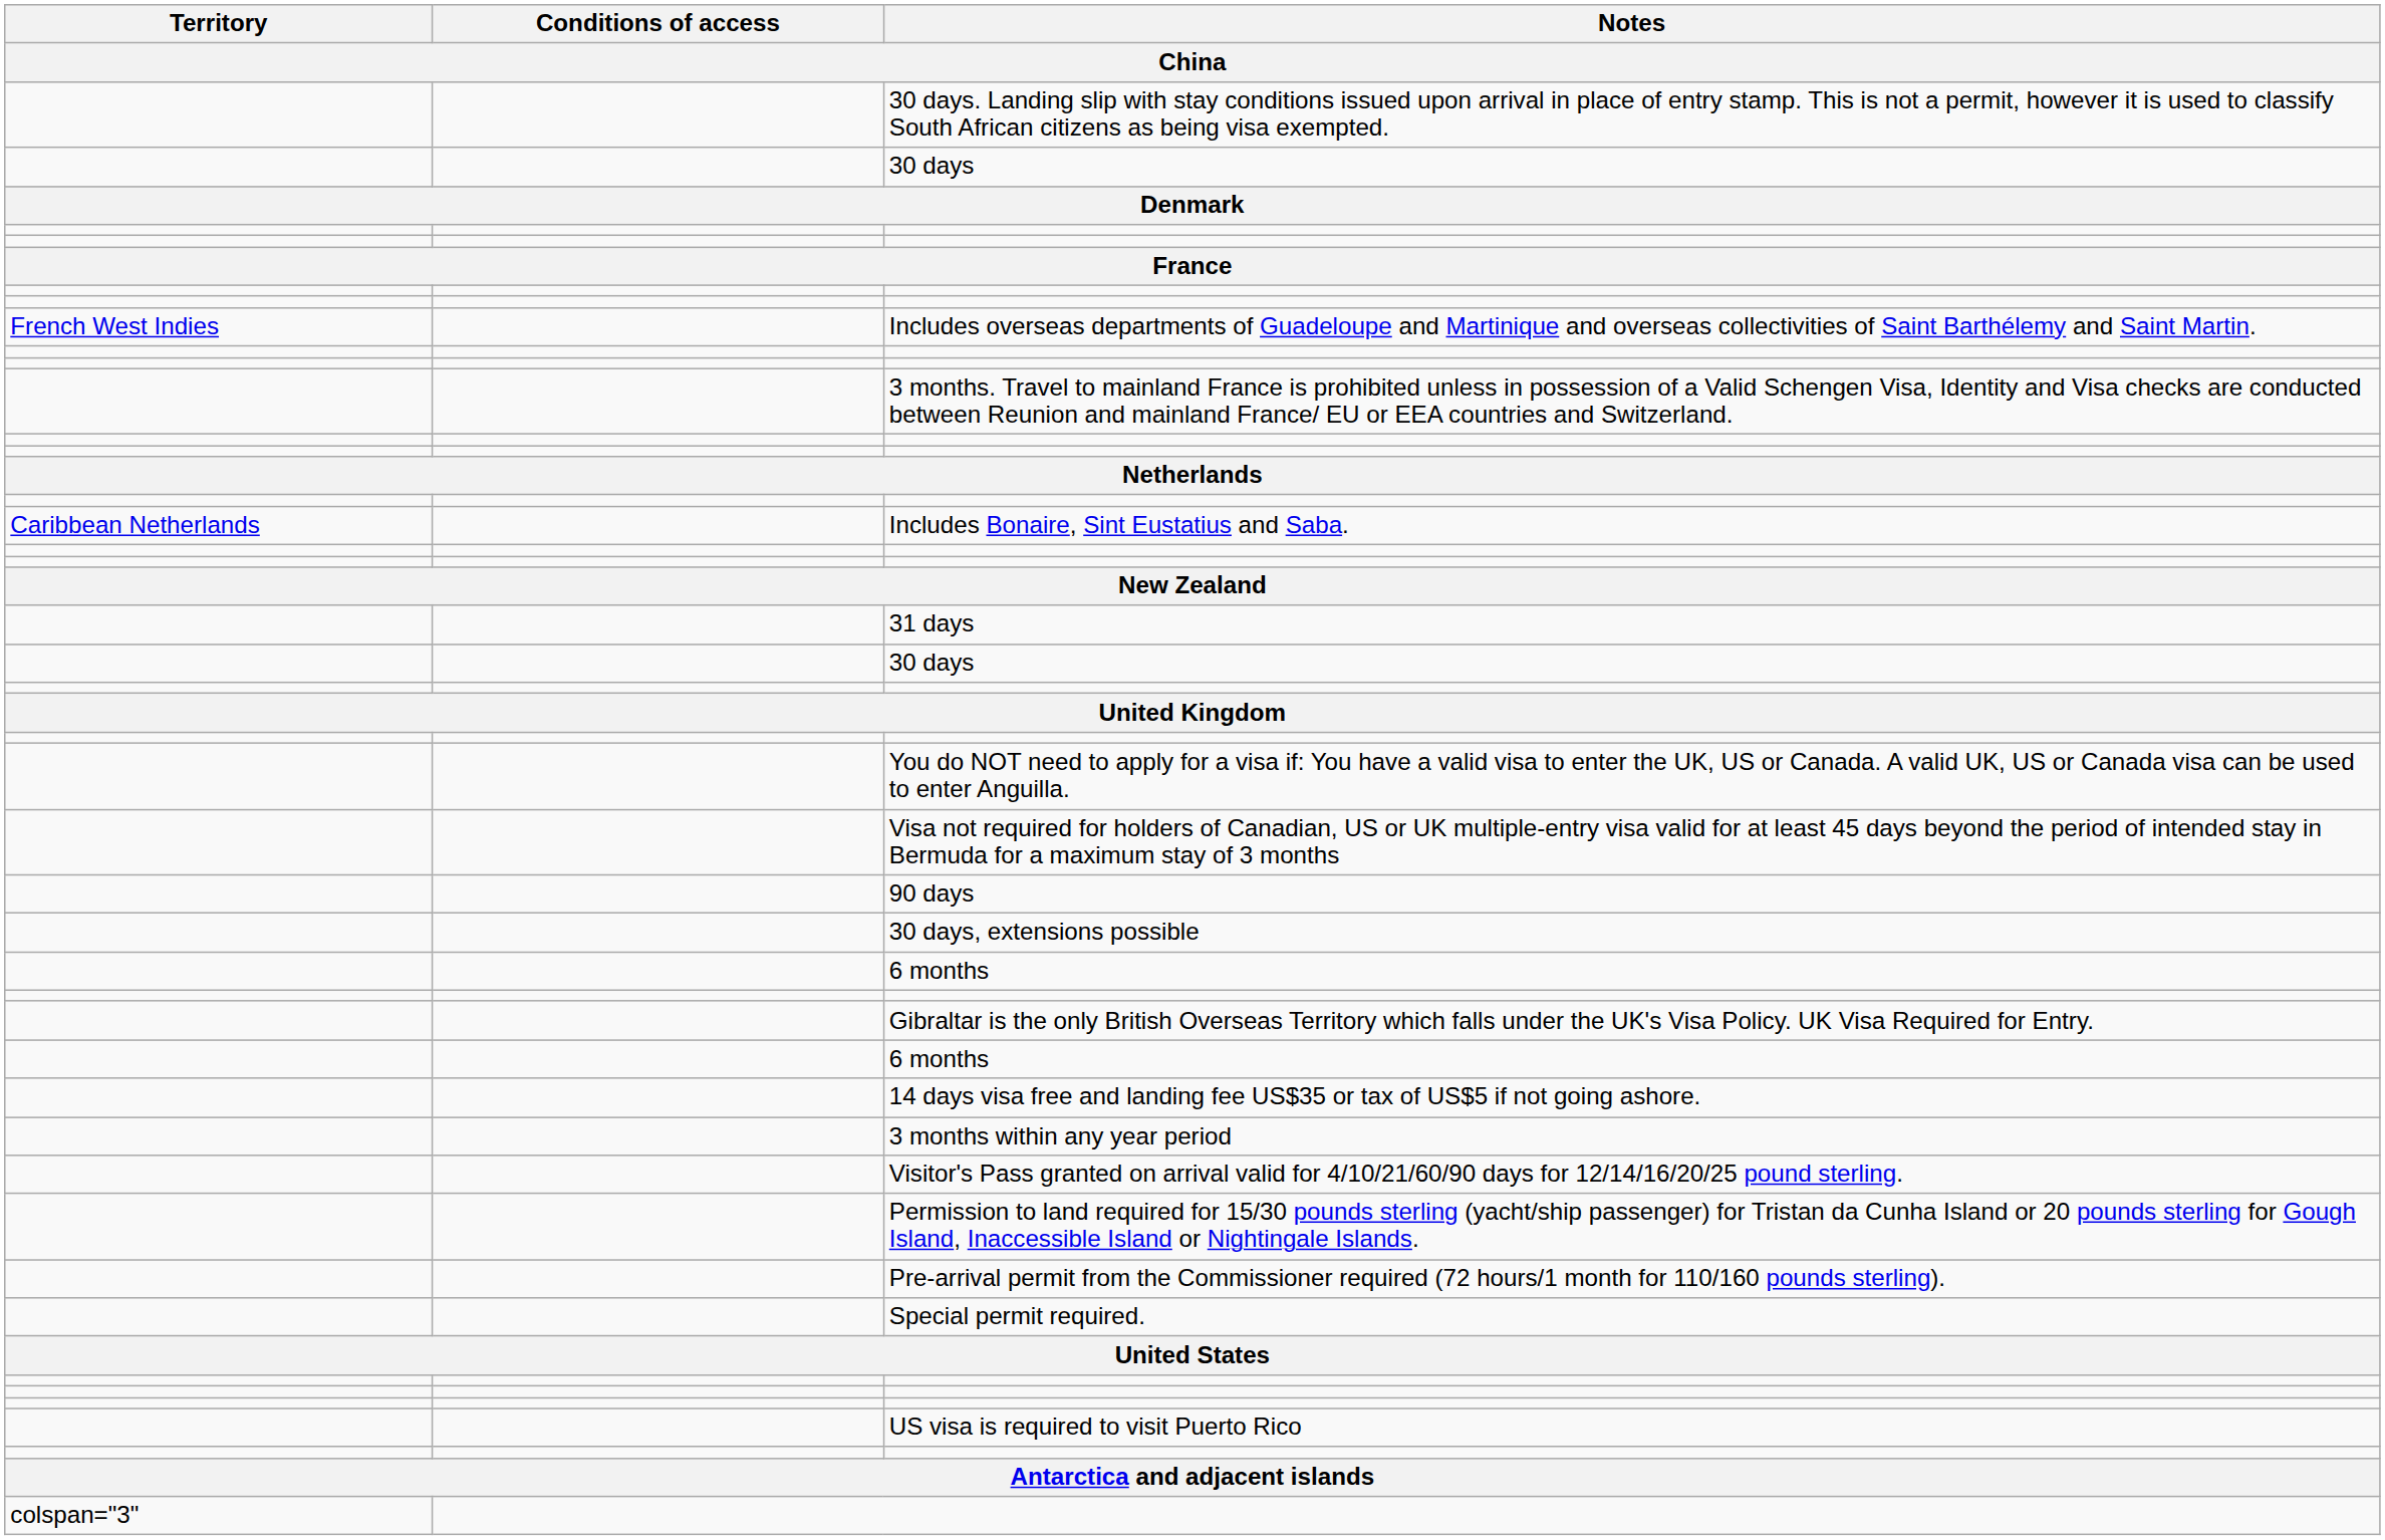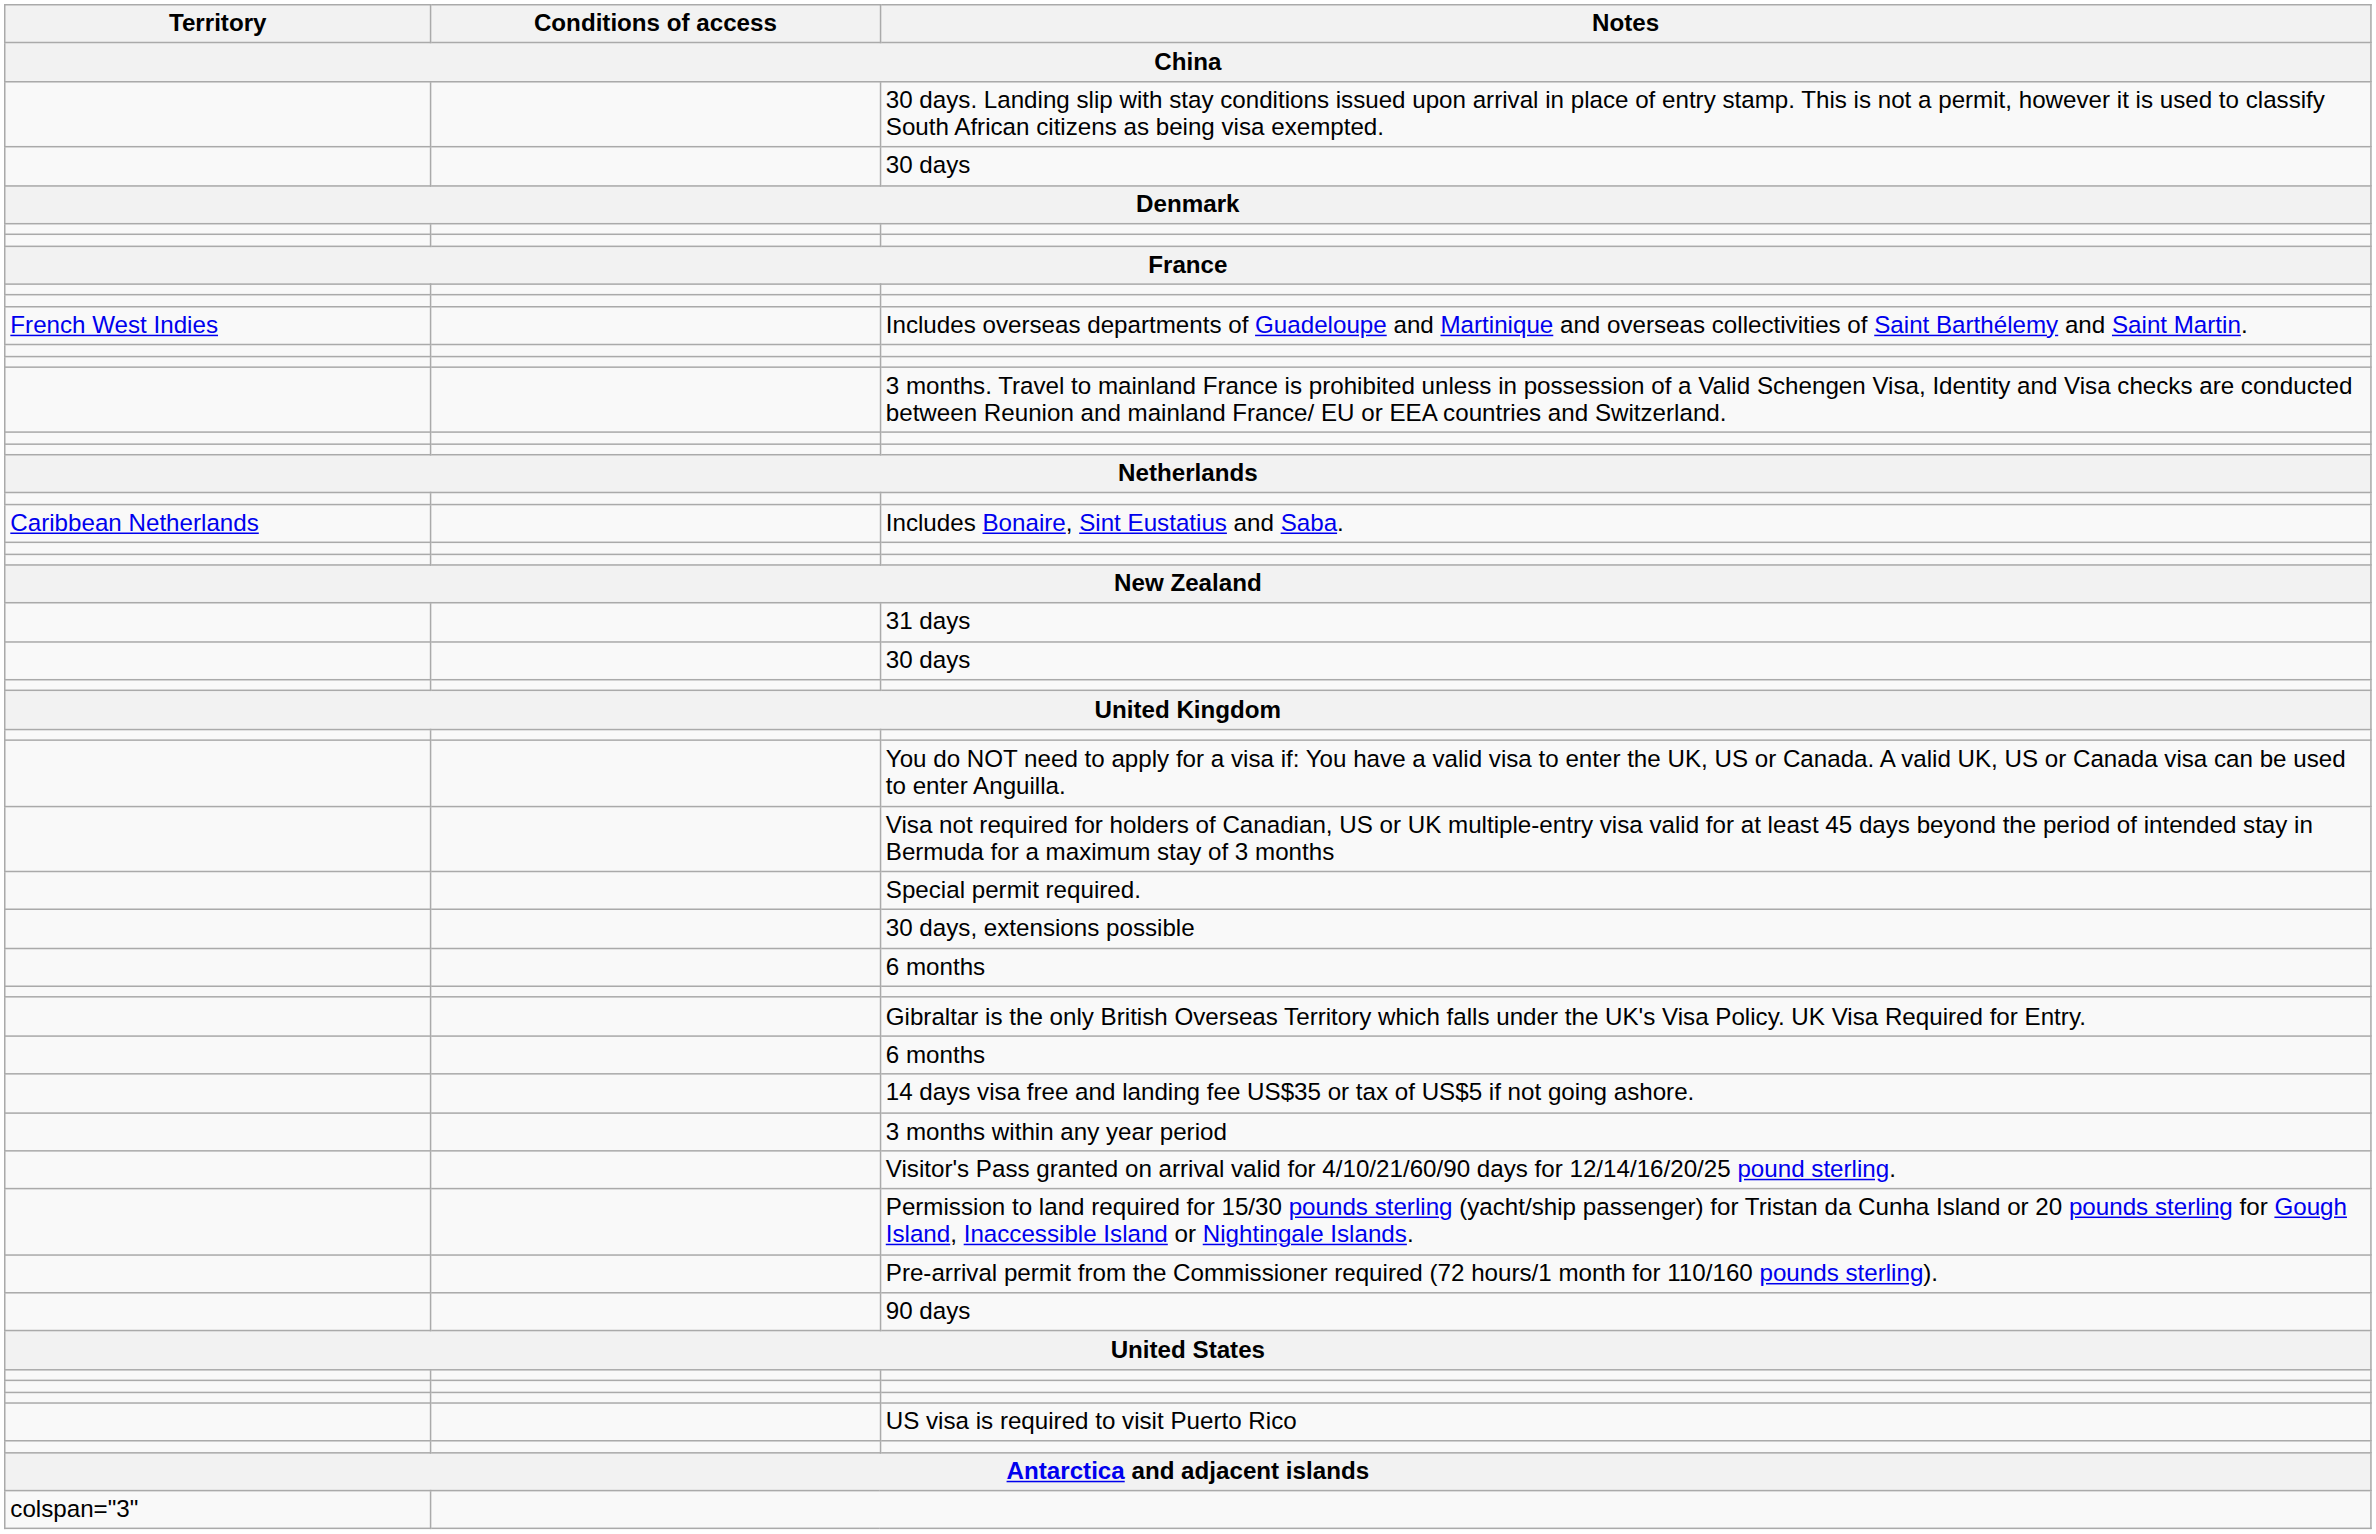rows swapped: Special permit required. <-> 90 days
